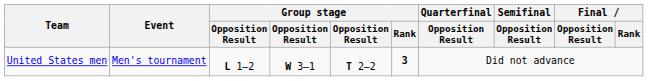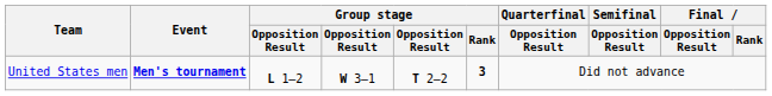United States men | Event: normal -> bold
